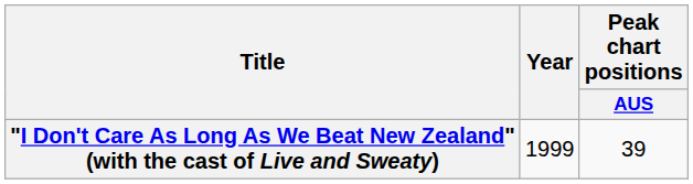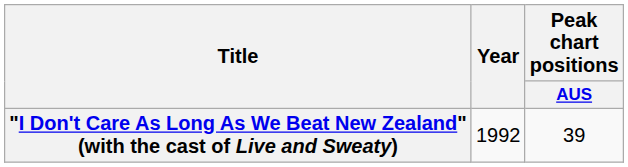row 3 | Year: 1999 -> 1992
